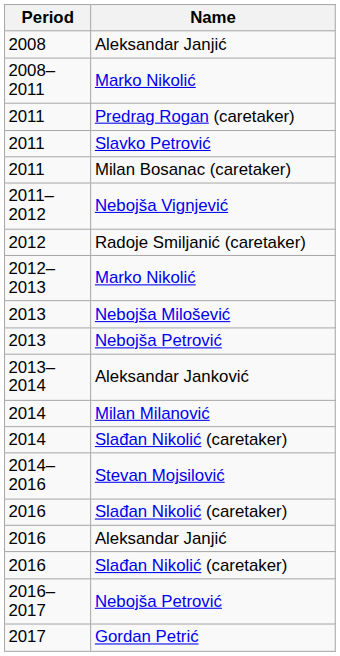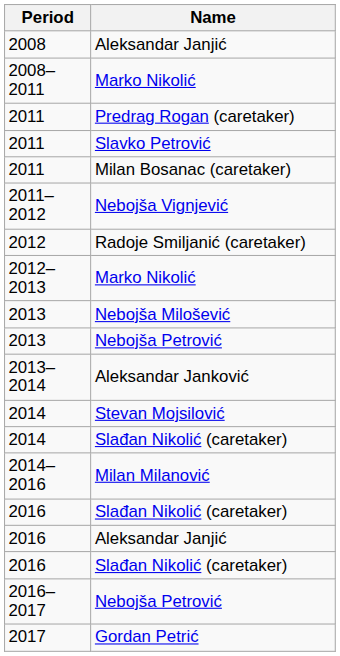row 13 | Name: Milan Milanović -> Stevan Mojsilović
row 15 | Name: Stevan Mojsilović -> Milan Milanović
